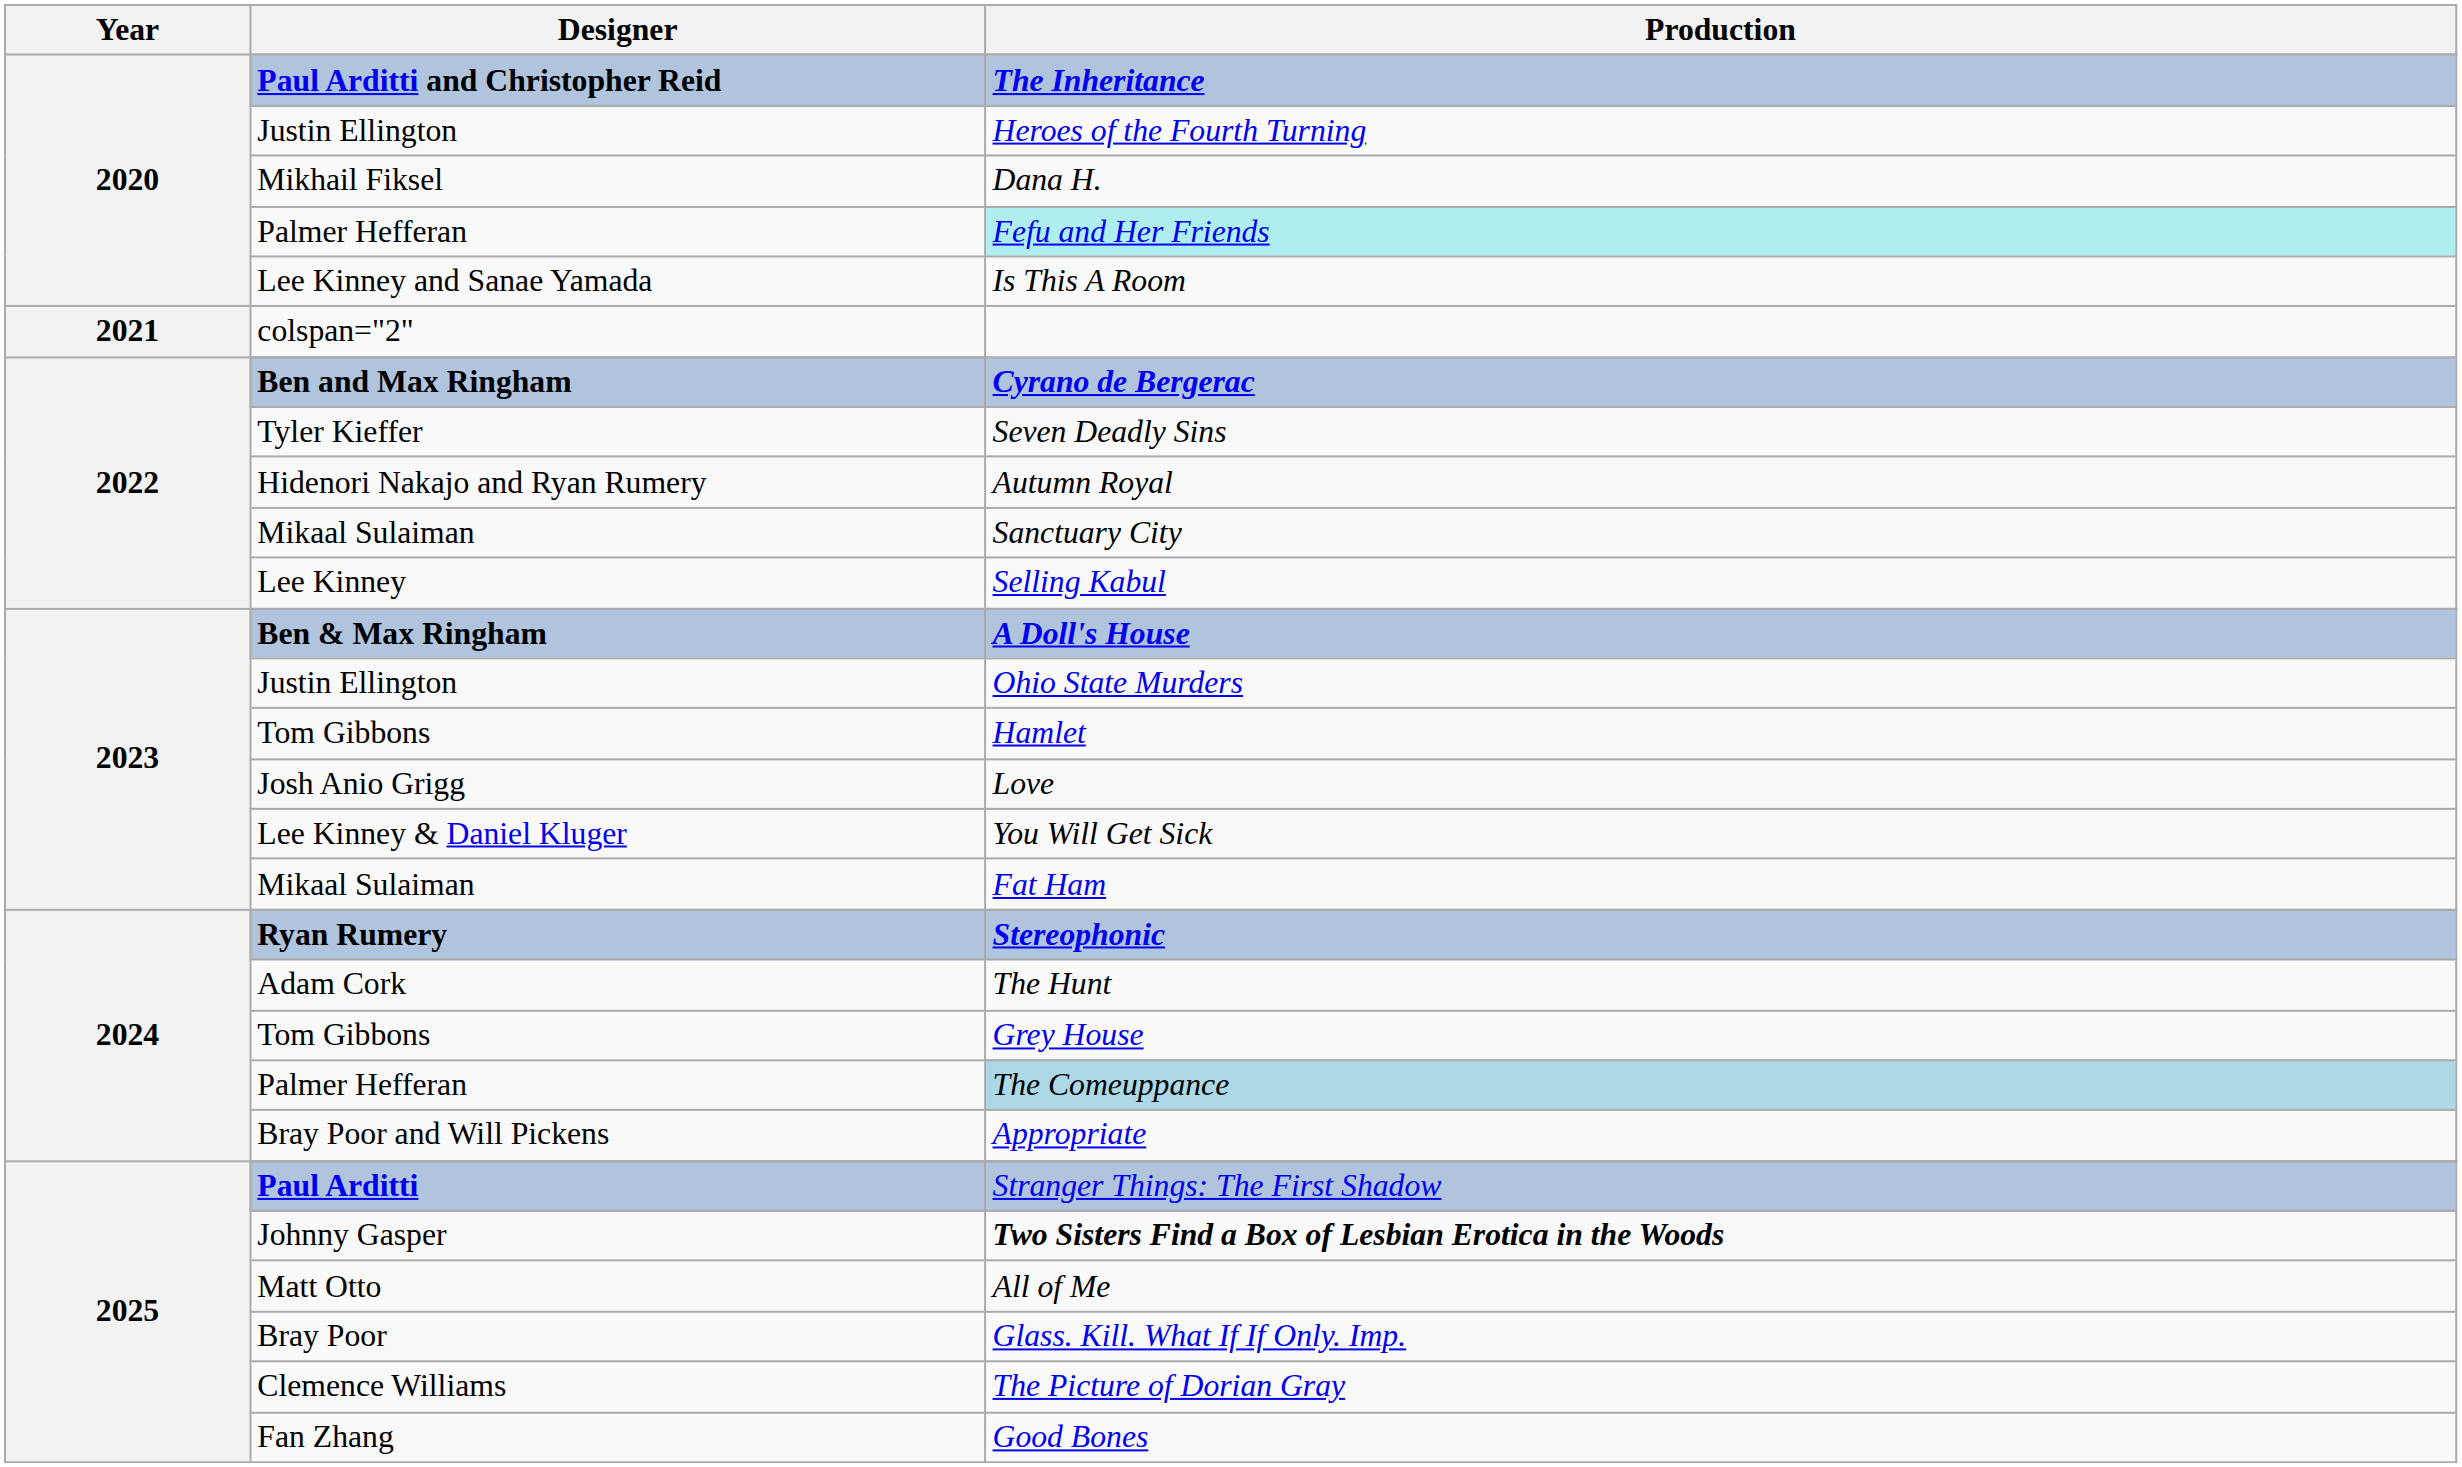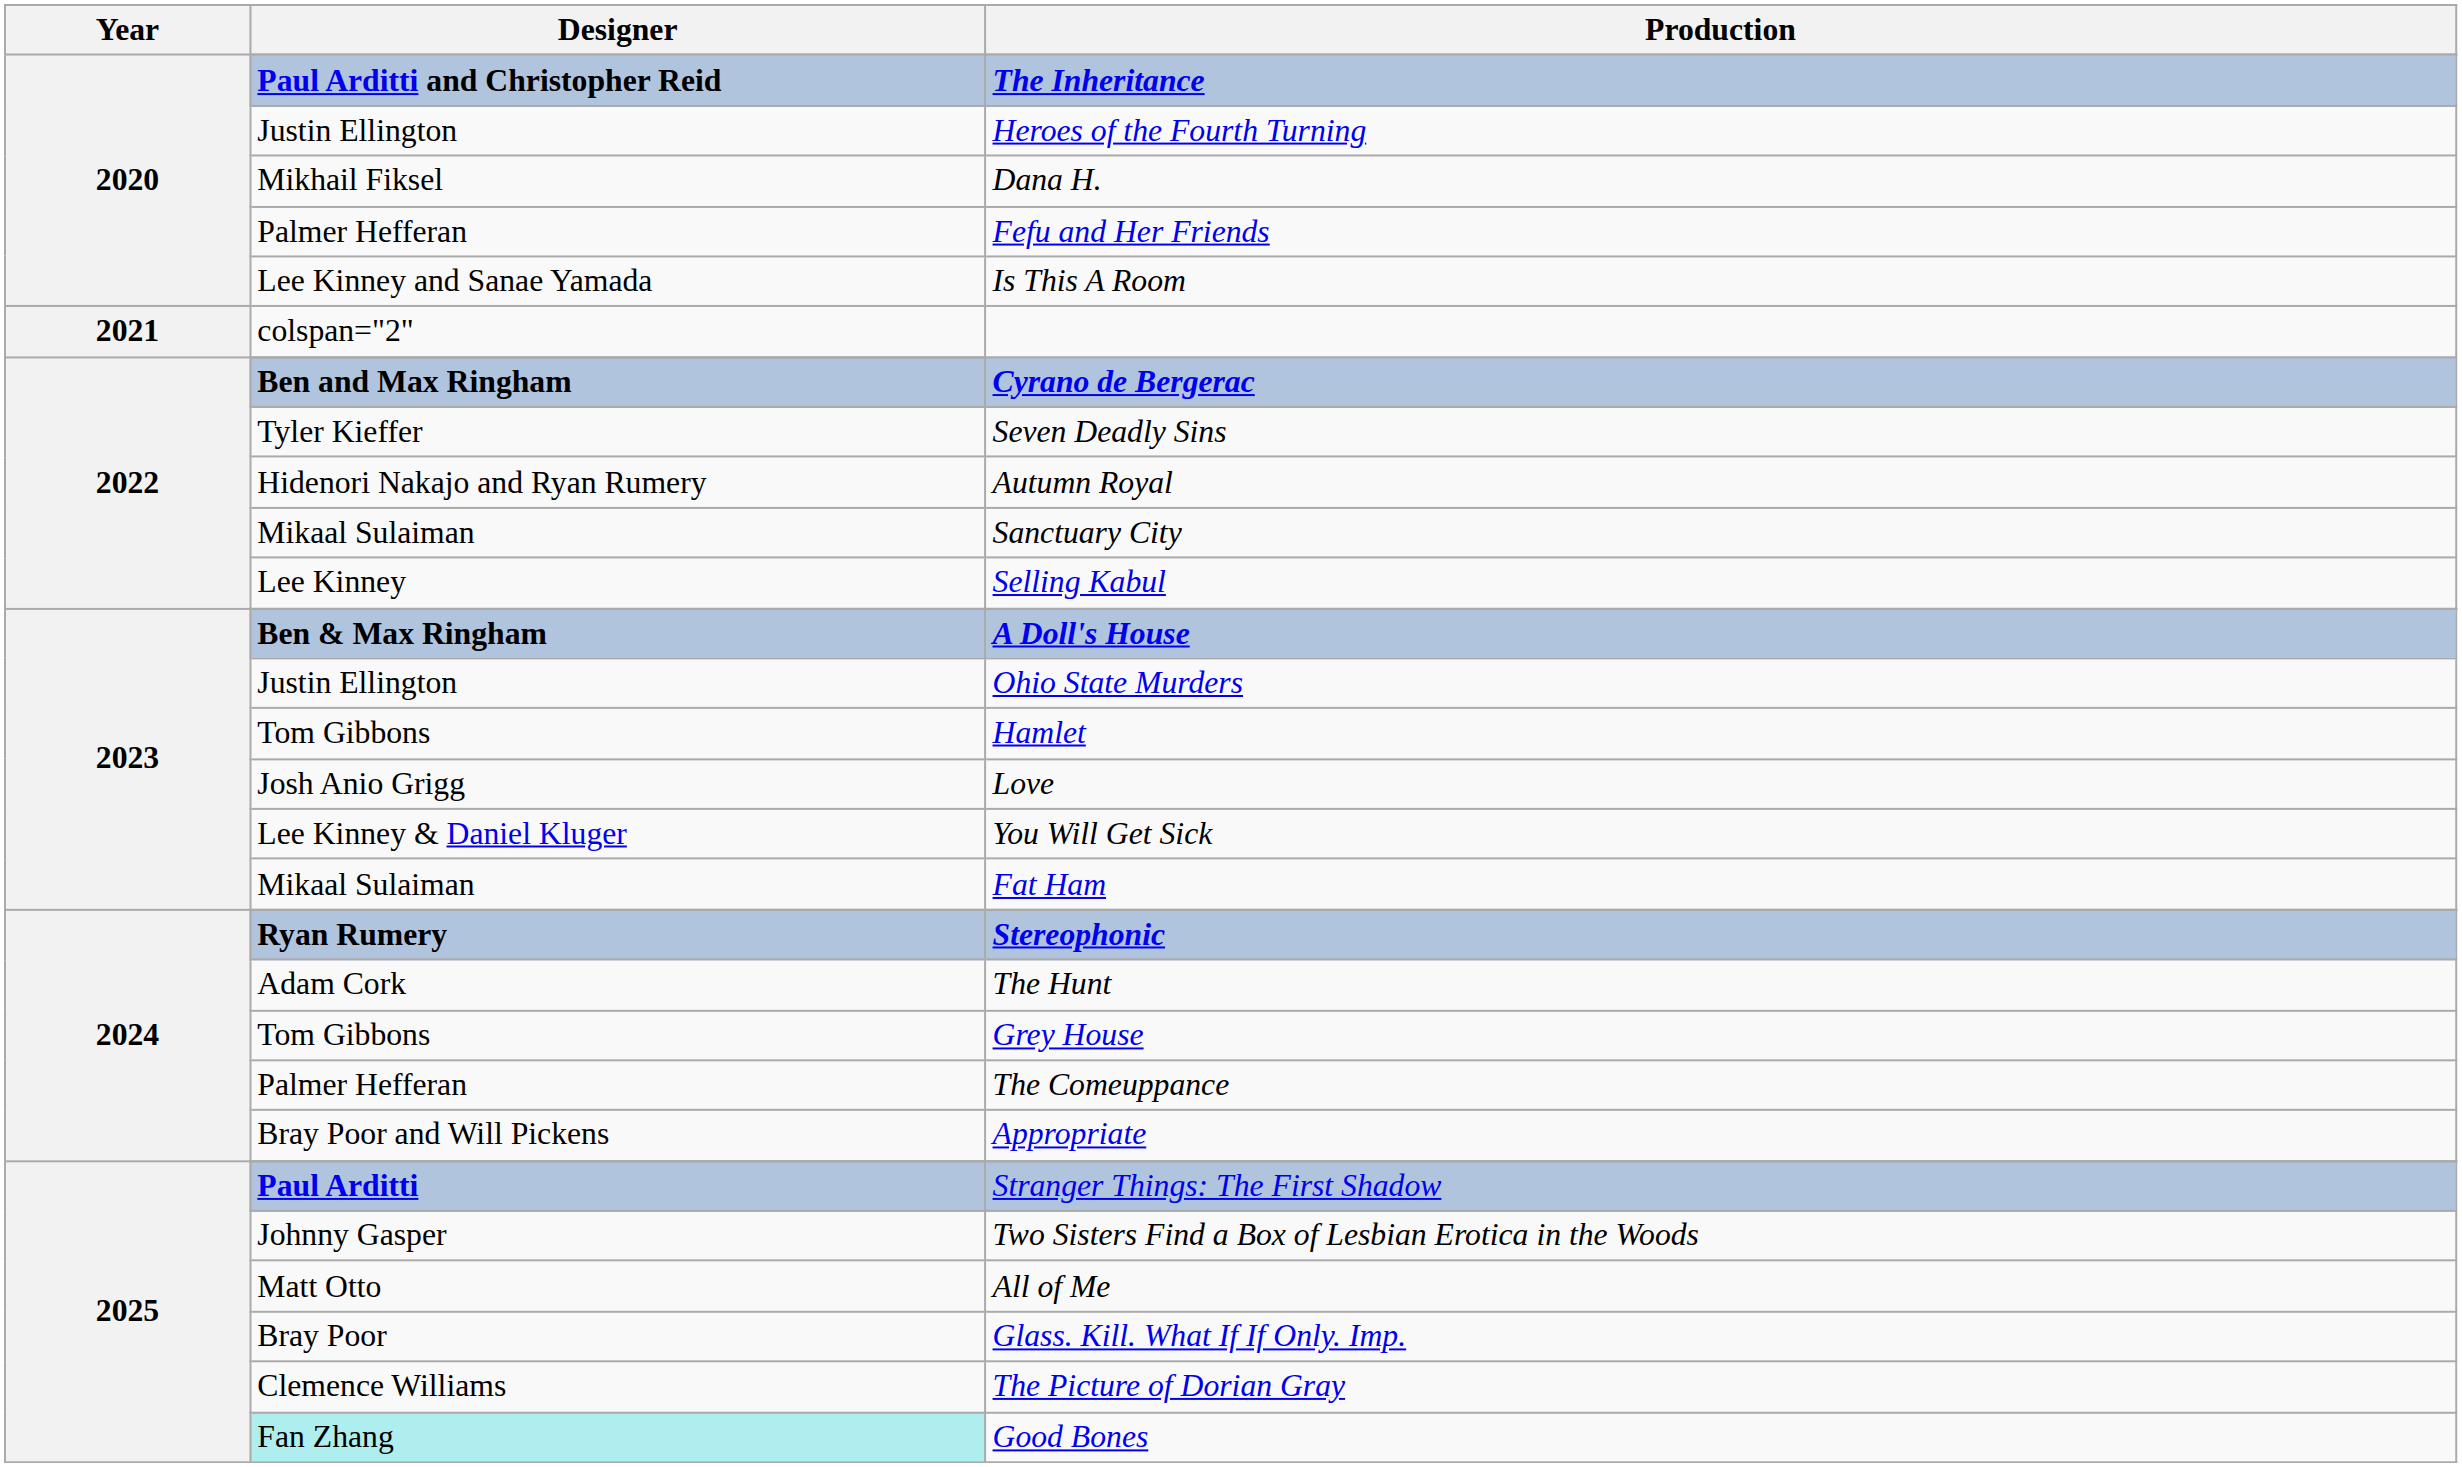Fefu and Her Friends | Production: paleturquoise background -> no background
The Comeuppance | Production: lightblue background -> no background
Two Sisters Find a Box of Lesbian Erotica in the Woods | Production: bold -> normal
Good Bones | Designer: no background -> paleturquoise background
